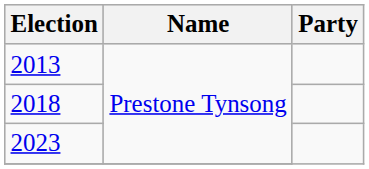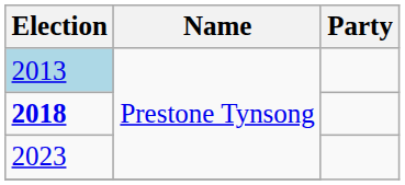2013 | Election: no background -> lightblue background
2018 | Election: normal -> bold
